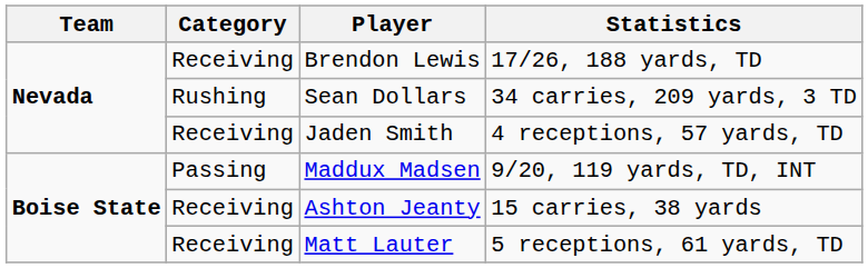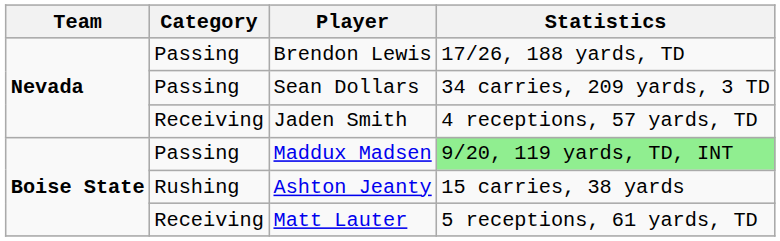Brendon Lewis | Category: Receiving -> Passing
Sean Dollars | Category: Rushing -> Passing
Maddux Madsen | Statistics: no background -> lightgreen background
Ashton Jeanty | Category: Receiving -> Rushing
